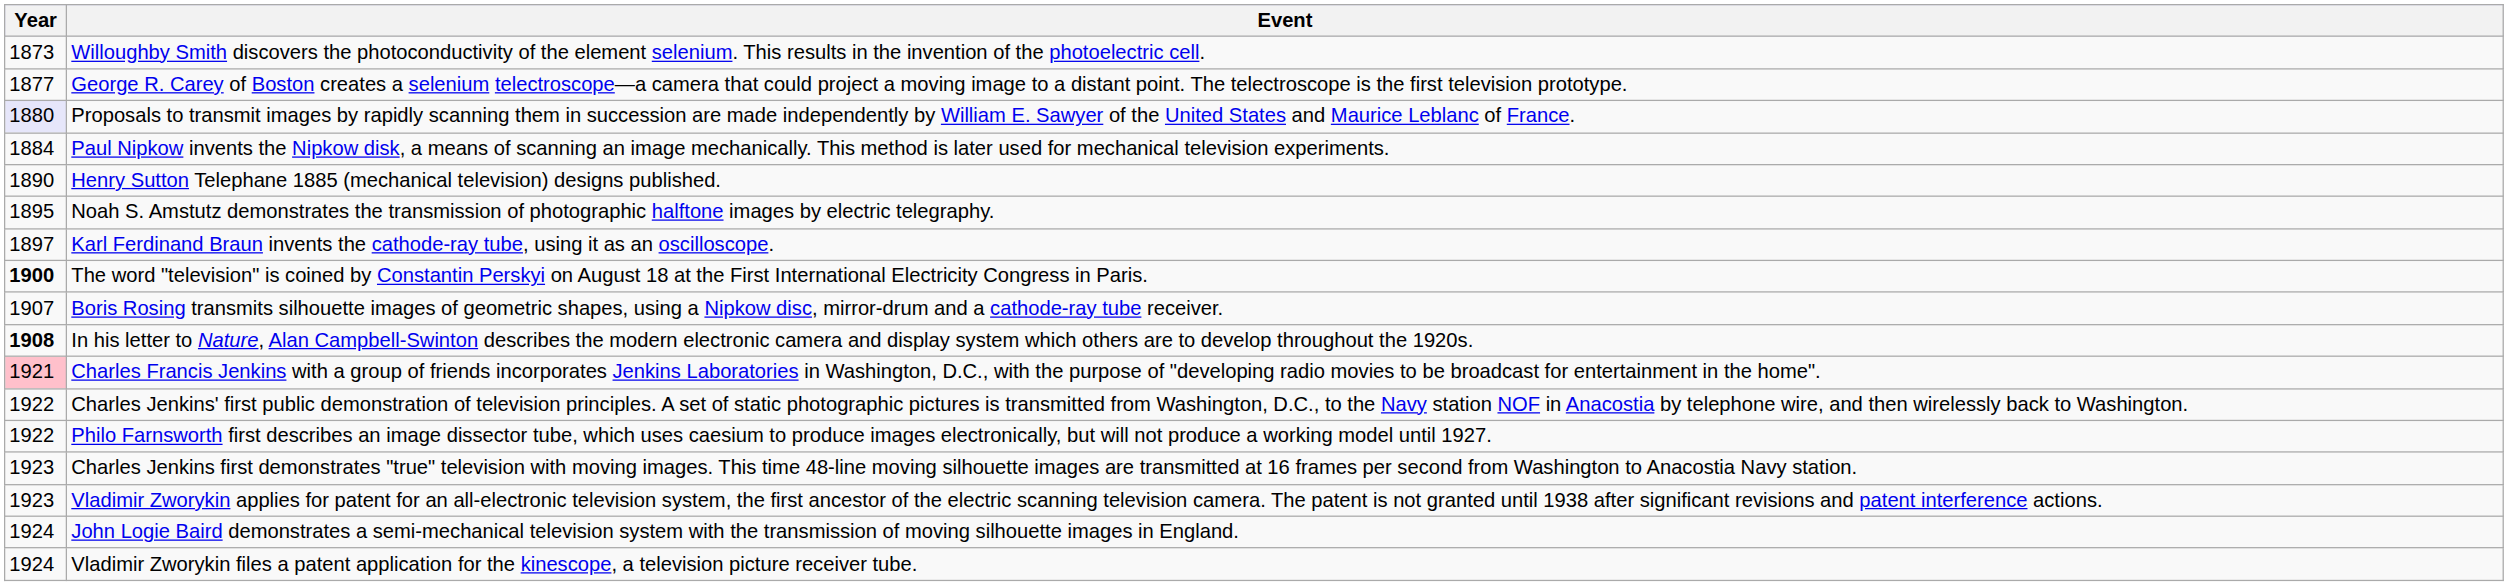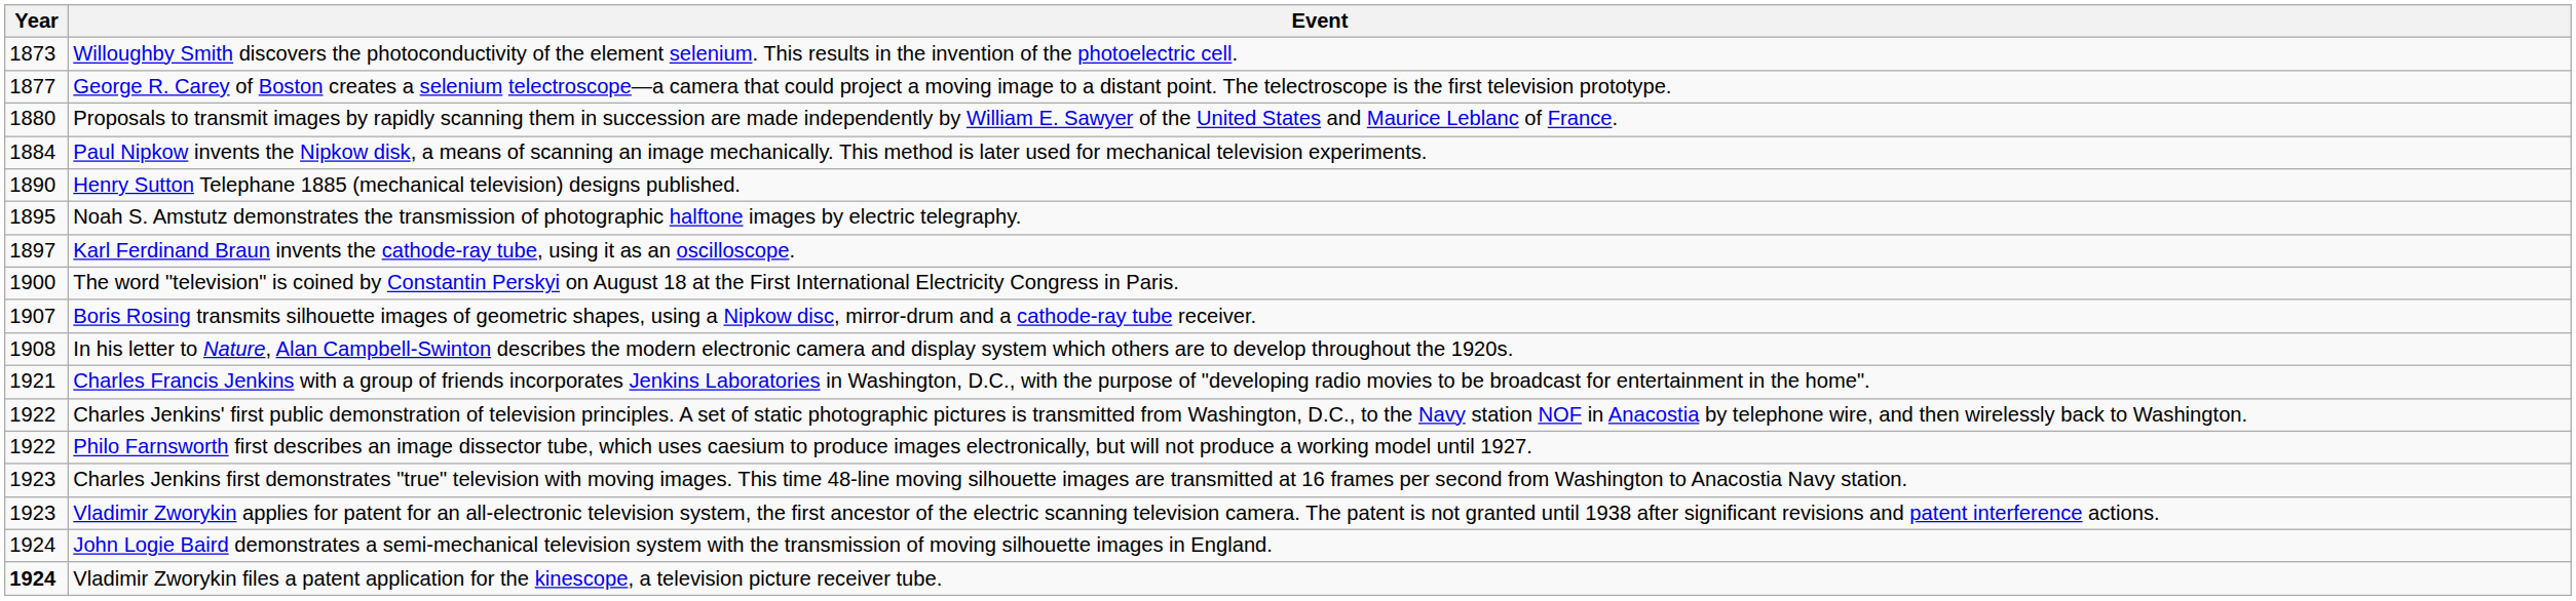row 4 | Year: lavender background -> no background
row 9 | Year: bold -> normal
row 11 | Year: bold -> normal
row 12 | Year: pink background -> no background
row 18 | Year: normal -> bold
